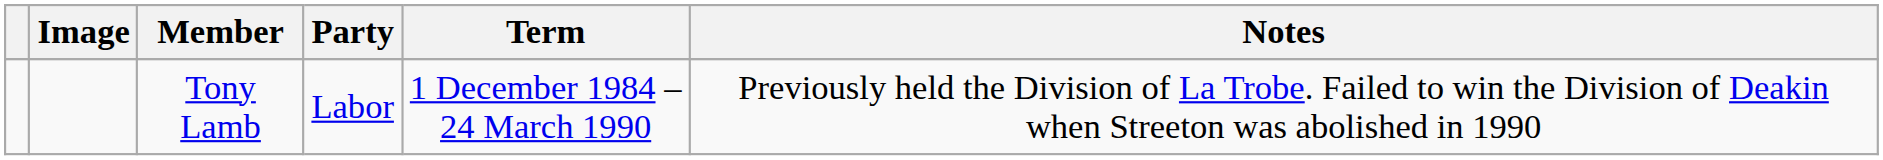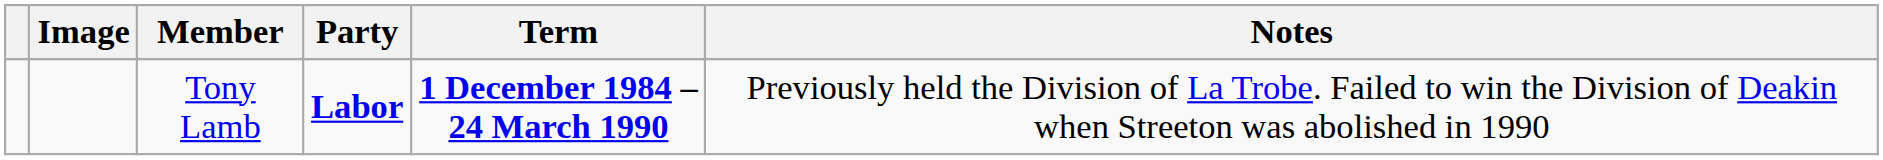Tony Lamb | Party: normal -> bold
Tony Lamb | Term: normal -> bold
